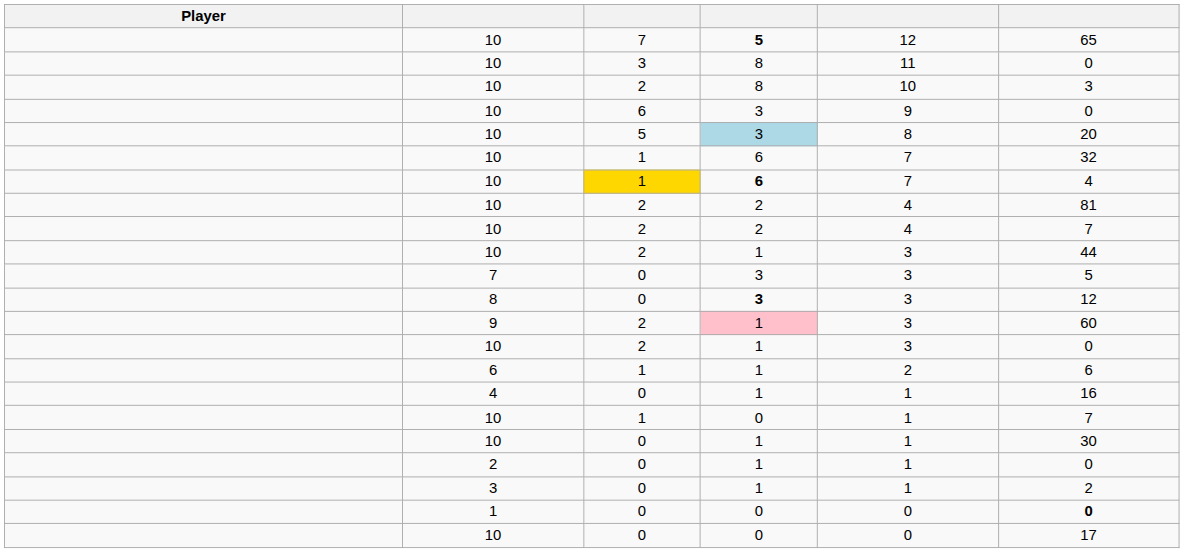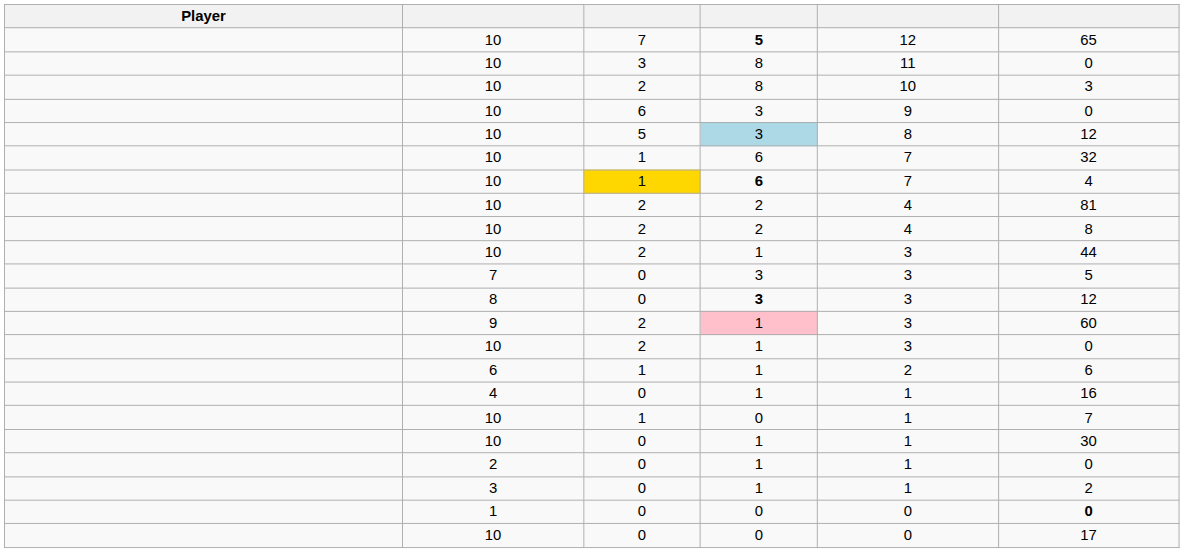row 6 | column 6: 20 -> 12
row 10 | column 6: 7 -> 8
